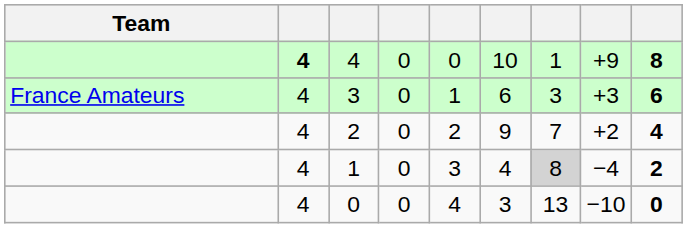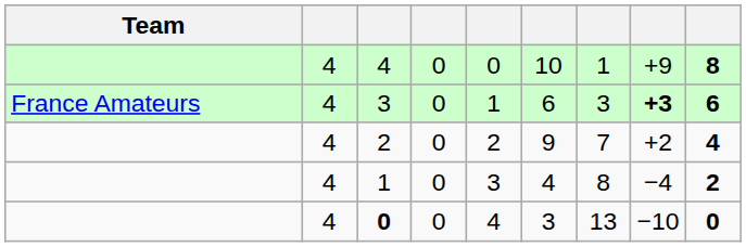row 2 | column 2: bold -> normal
row 3 | column 8: normal -> bold
row 5 | column 7: lightgrey background -> no background
row 6 | column 3: normal -> bold
